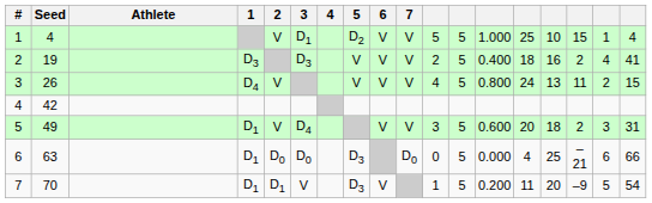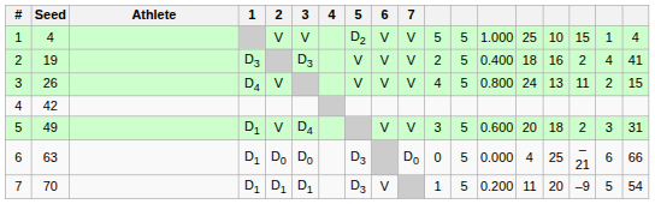row 2 | 3: D1 -> V
row 8 | 3: V -> D1
